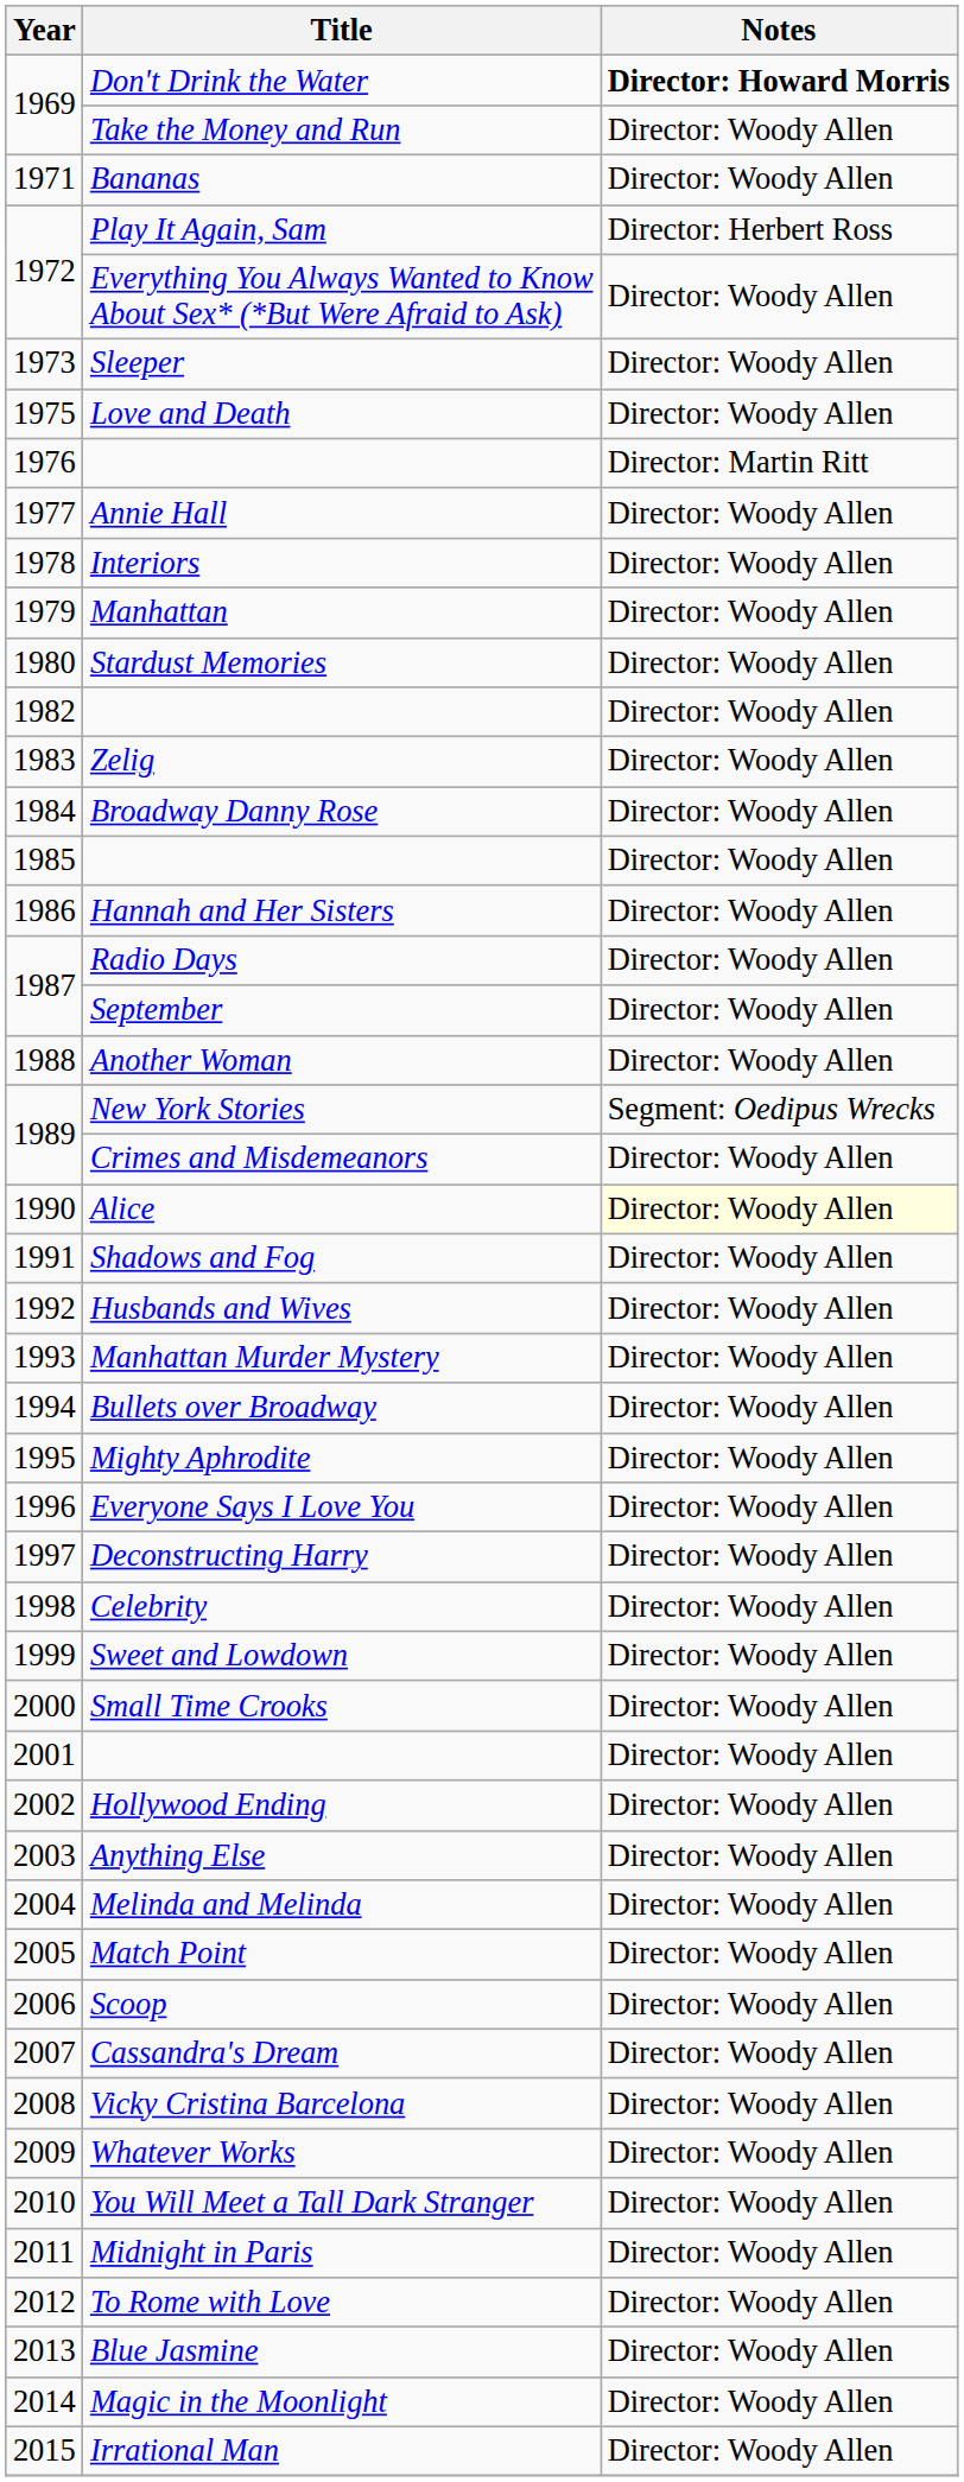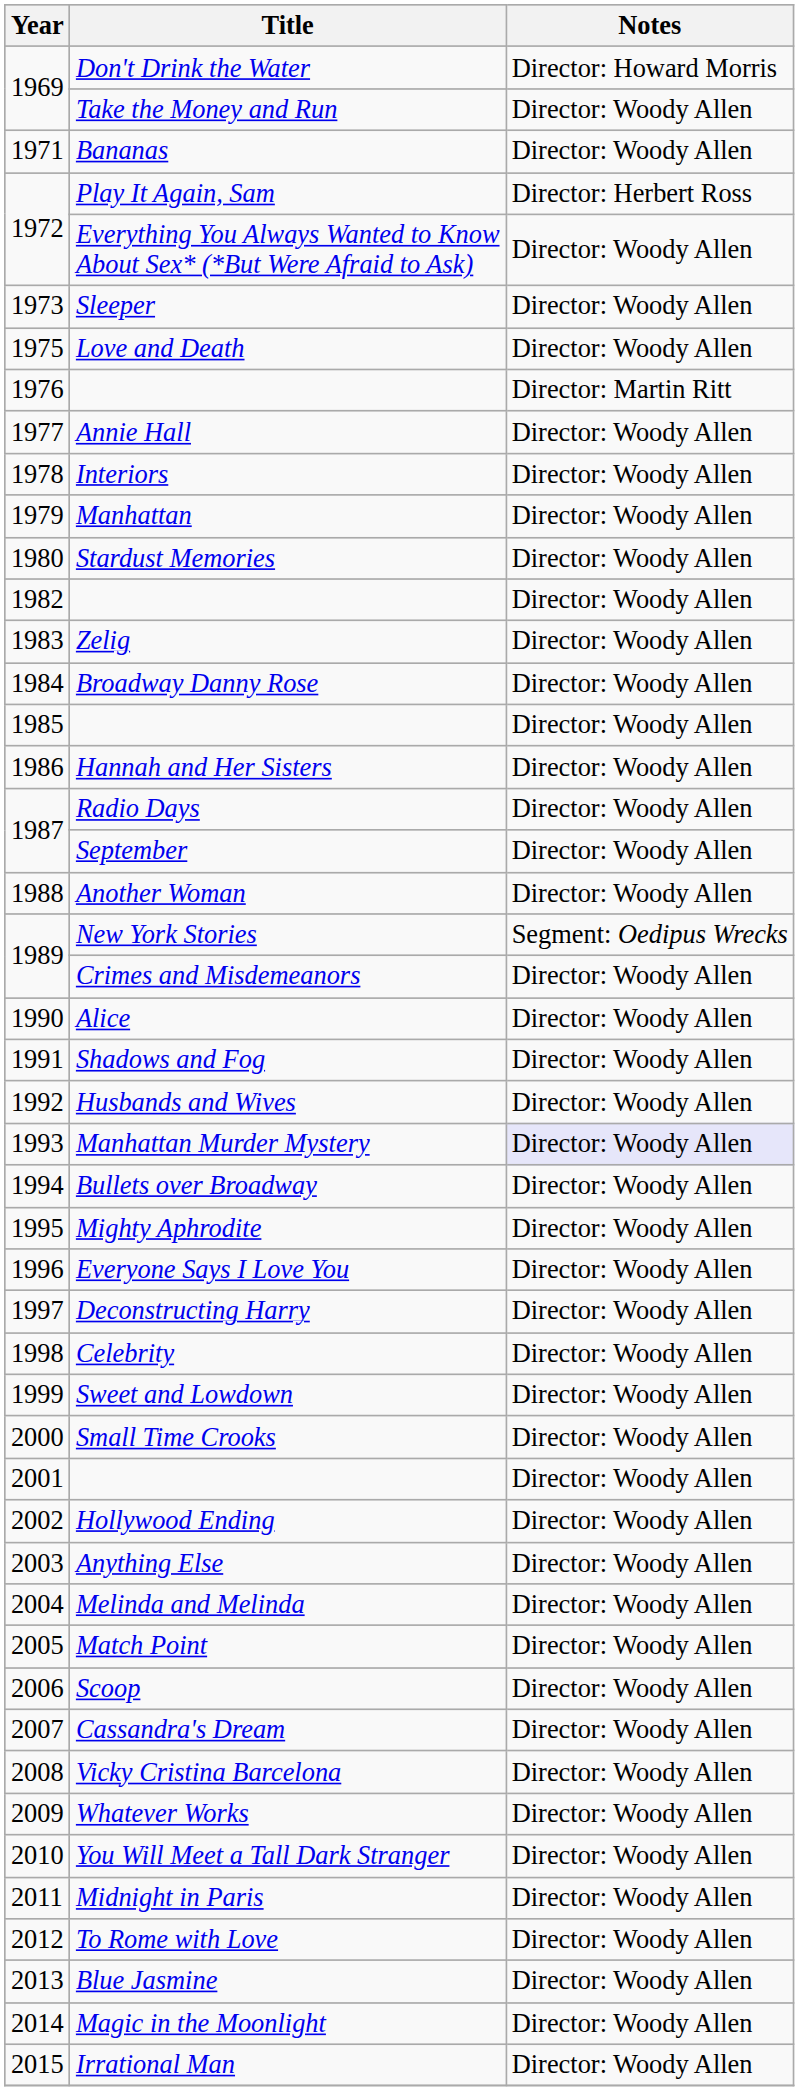Don't Drink the Water | Notes: bold -> normal
Alice | Notes: lightyellow background -> no background
Manhattan Murder Mystery | Notes: no background -> lavender background
